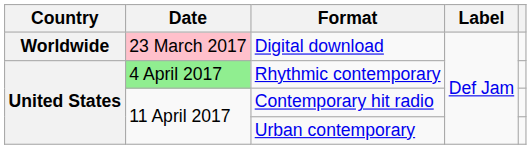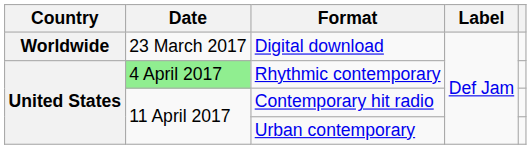Digital download | Date: pink background -> no background
